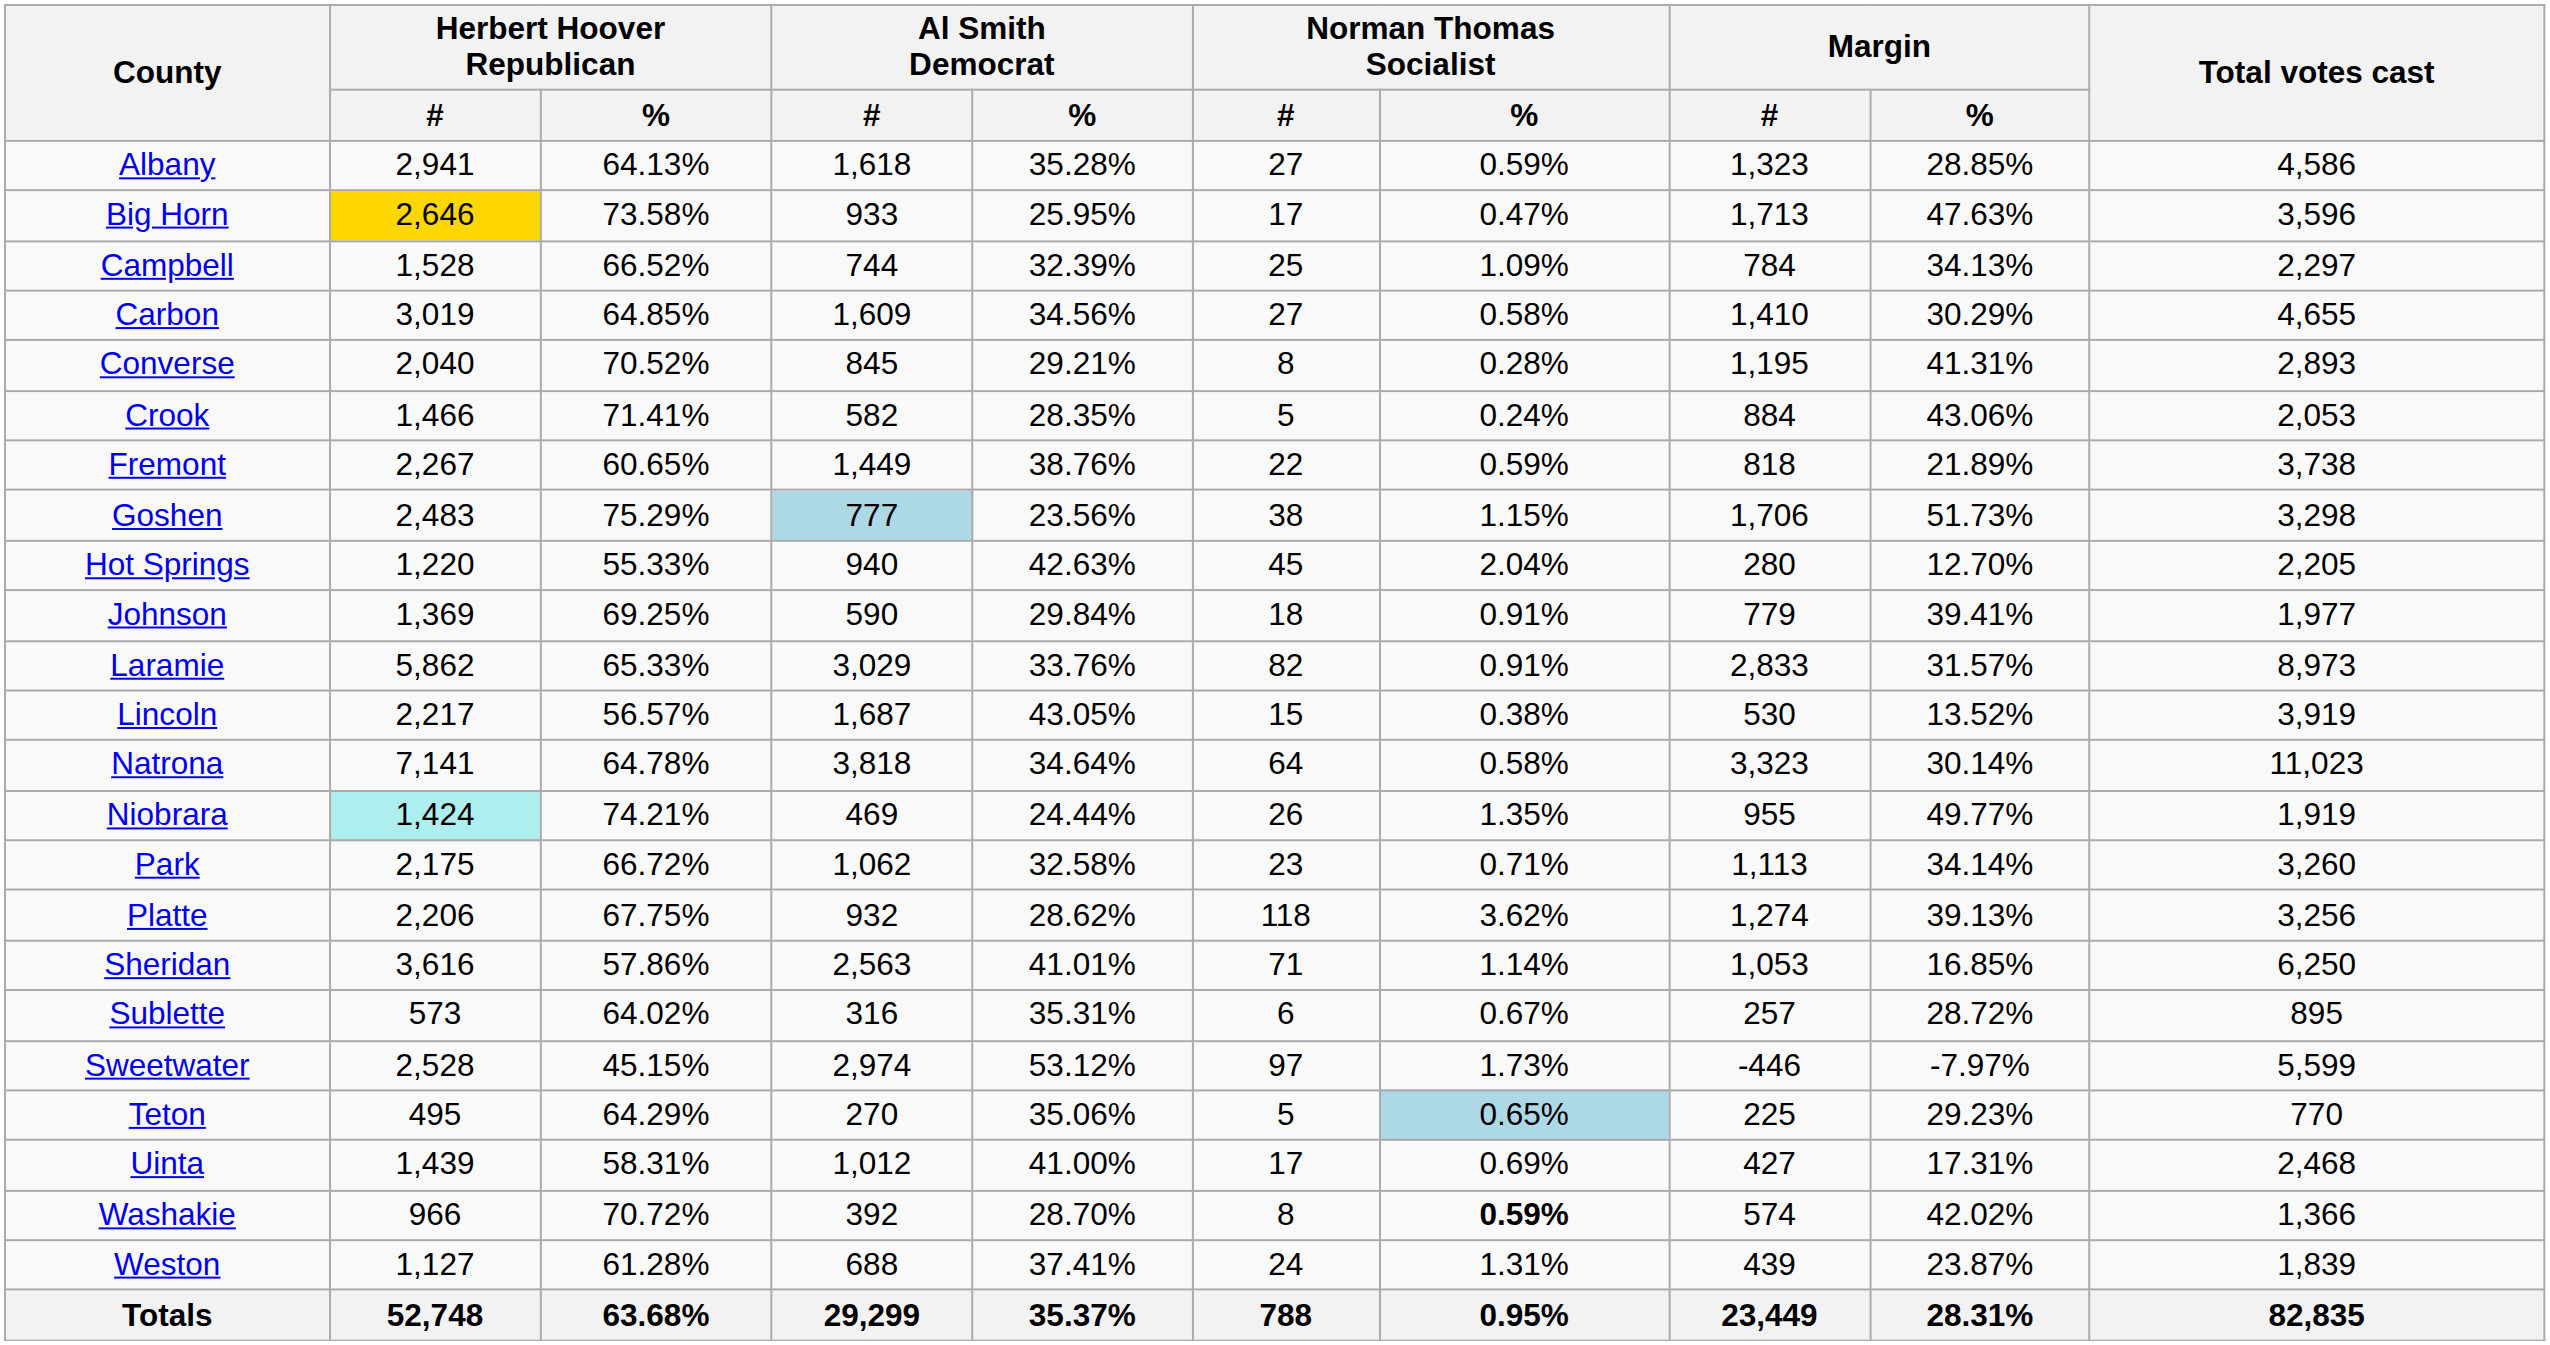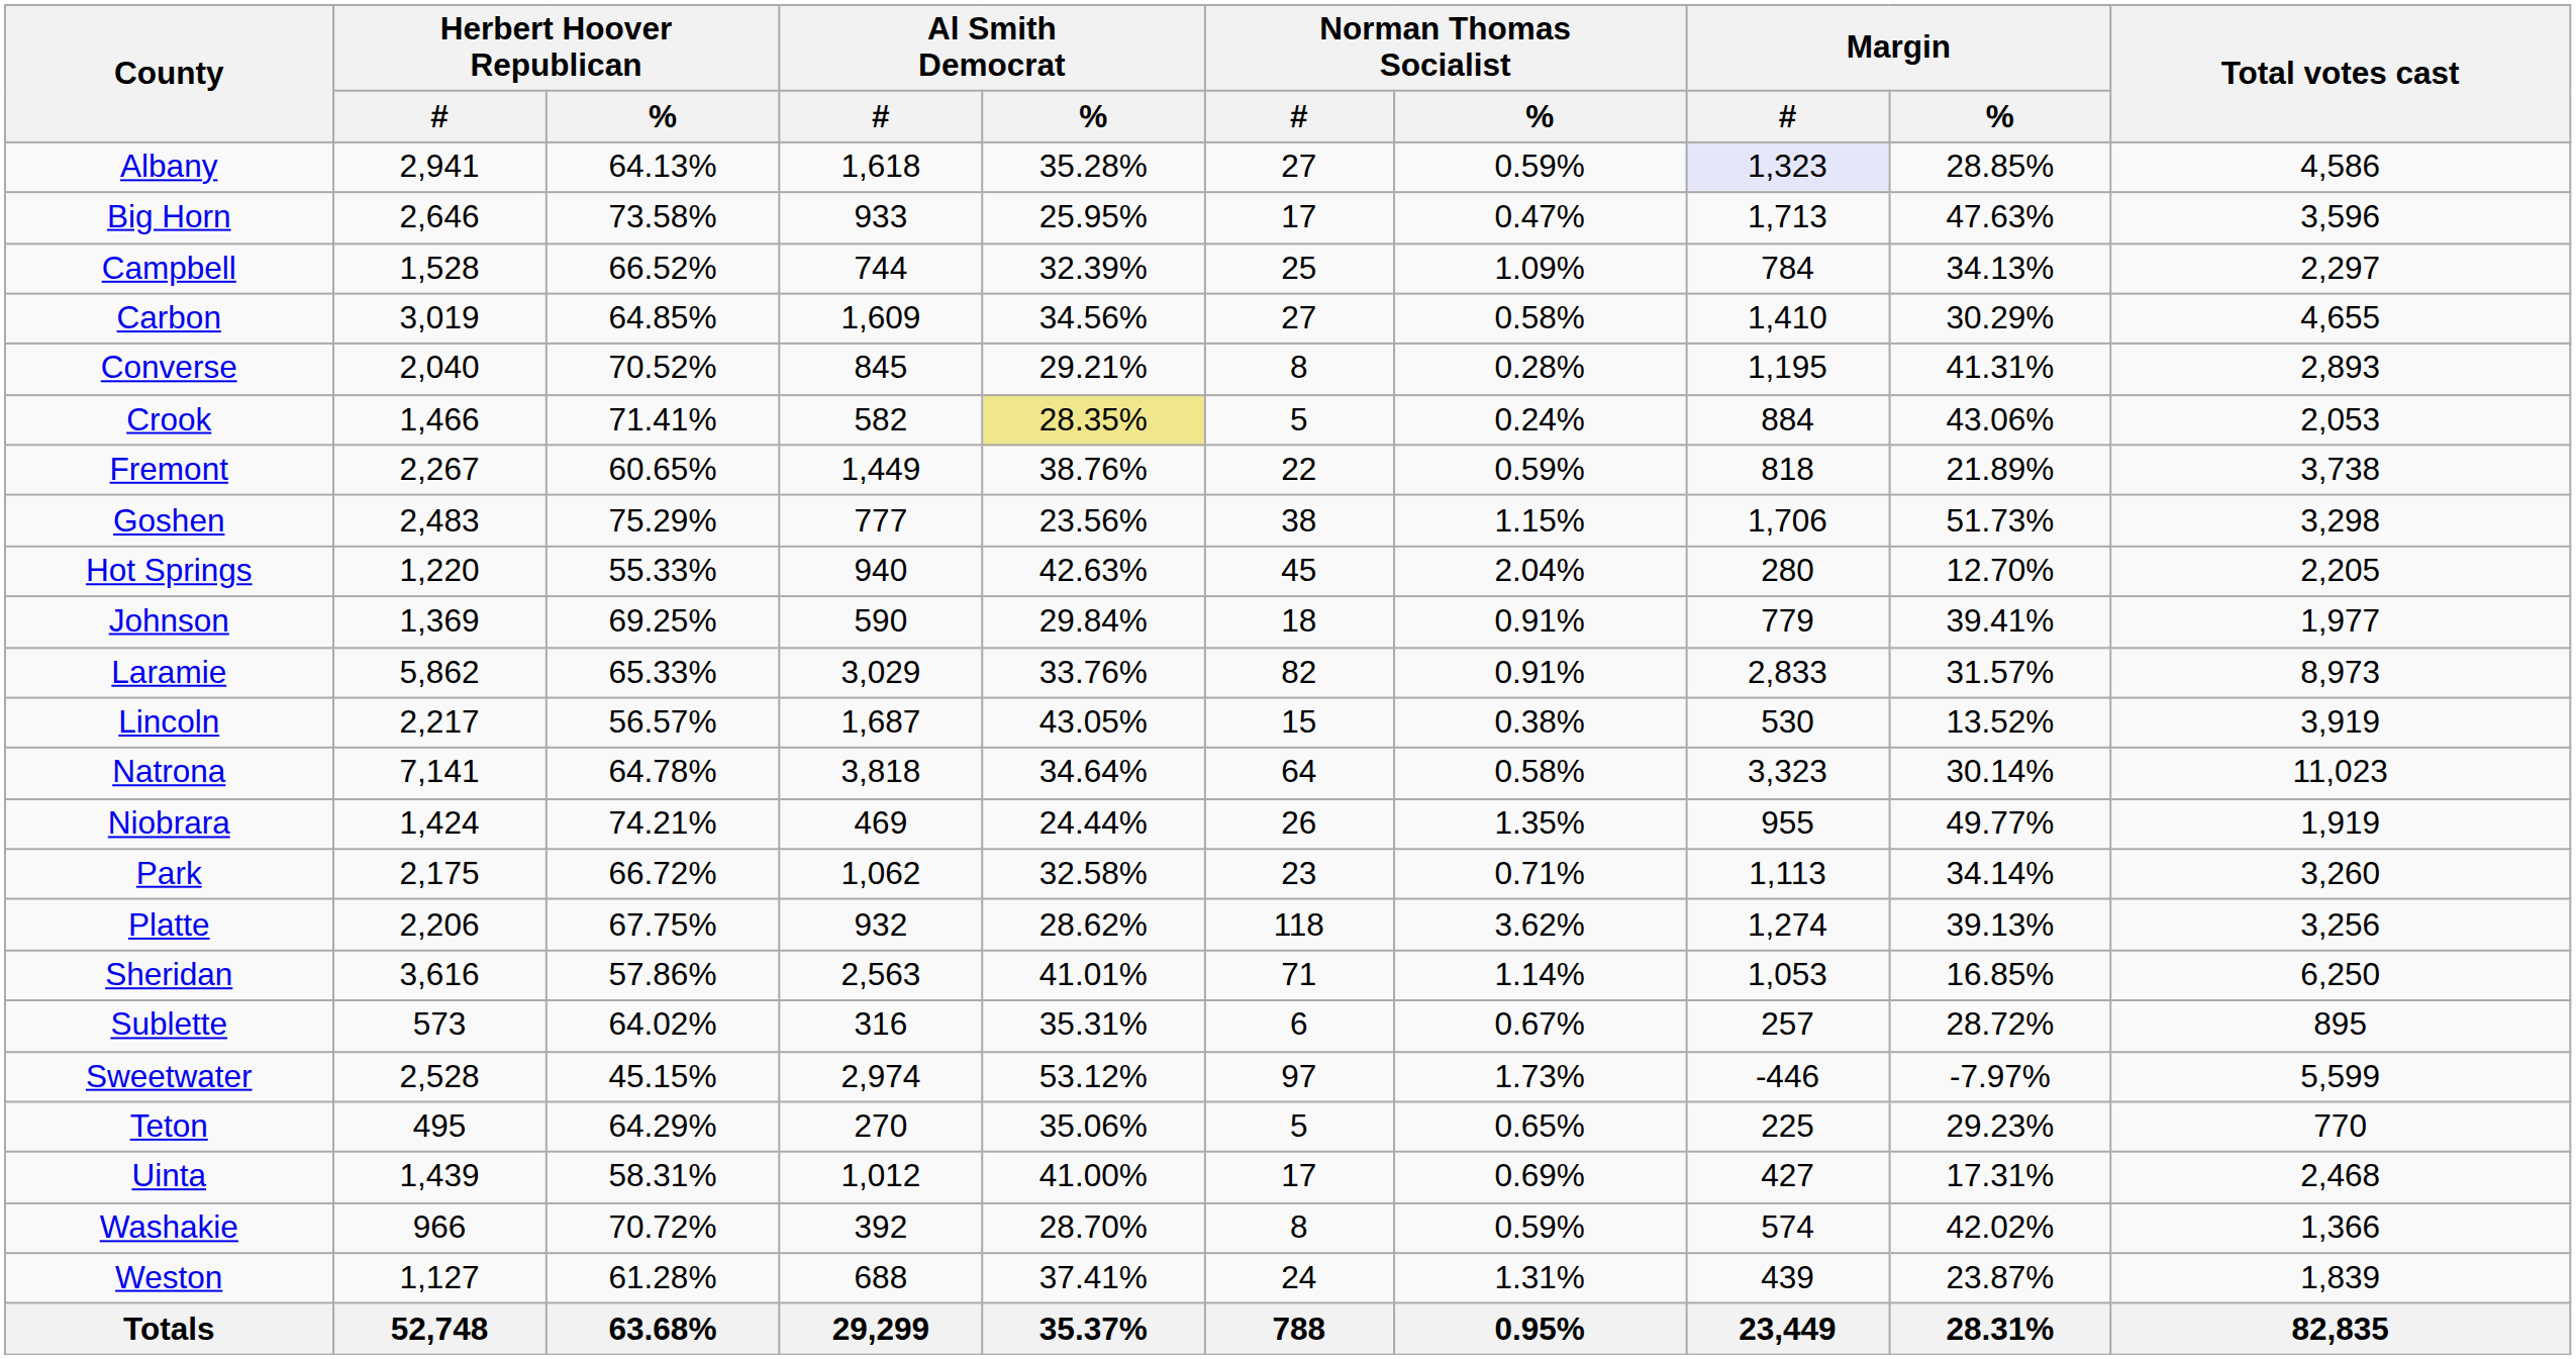Albany | Margin / #: no background -> lavender background
Big Horn | Herbert Hoover Republican / #: gold background -> no background
Crook | Al Smith Democrat / %: no background -> khaki background
Goshen | Al Smith Democrat / #: lightblue background -> no background
Niobrara | Herbert Hoover Republican / #: paleturquoise background -> no background
Teton | Norman Thomas Socialist / %: lightblue background -> no background
Washakie | Norman Thomas Socialist / %: bold -> normal
